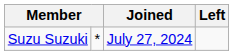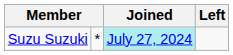Suzu Suzuki | Joined: no background -> paleturquoise background
